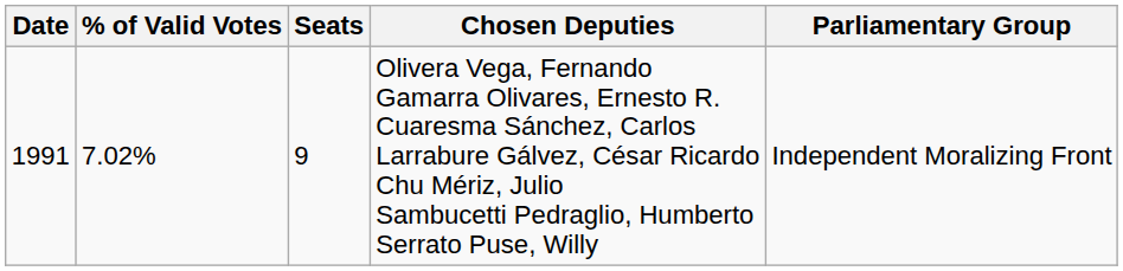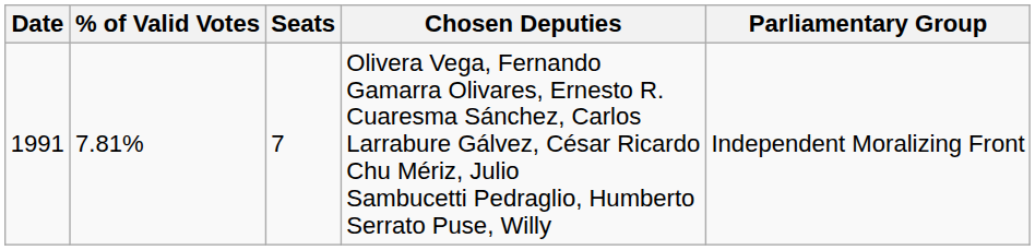row 2 | % of Valid Votes: 7.02% -> 7.81%
row 2 | Seats: 9 -> 7
